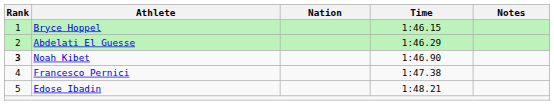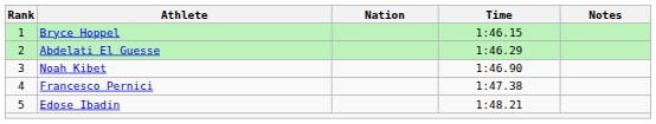Noah Kibet | Rank: bold -> normal
